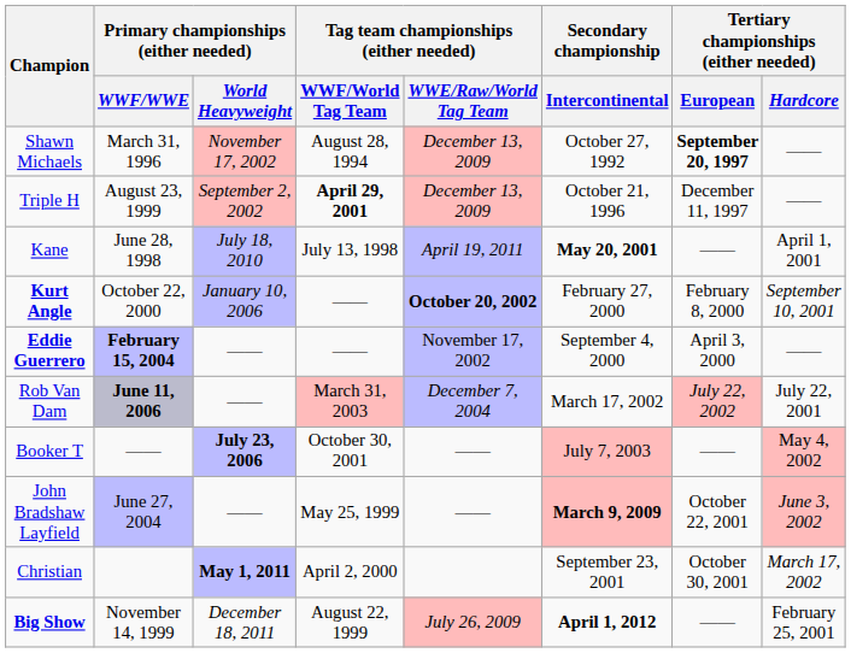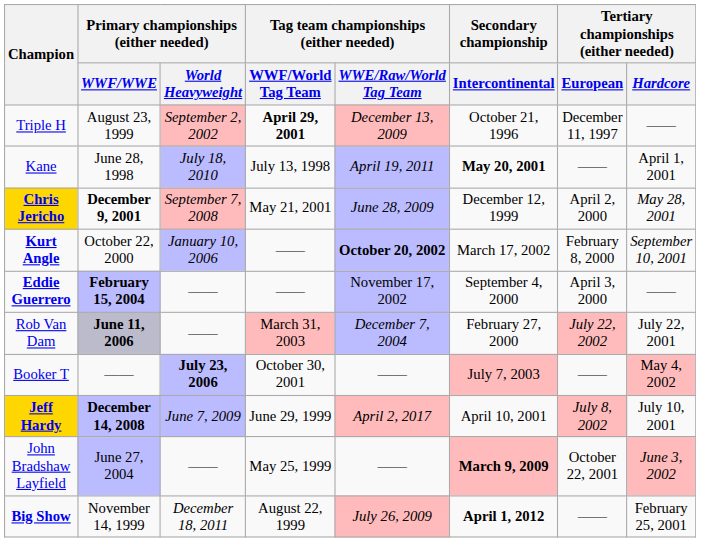- row: Shawn Michaels | March 31, 1996 | November 17, 2002 | August 28, 1994 | December 13, 2009 | October 27, 1992 | September 20, 1997 | ——
+ row: Chris Jericho | December 9, 2001 | September 7, 2008 | May 21, 2001 | June 28, 2009 | December 12, 1999 | April 2, 2000 | May 28, 2001
Kurt Angle | Secondary championship / Intercontinental: February 27, 2000 -> March 17, 2002
Rob Van Dam | Secondary championship / Intercontinental: March 17, 2002 -> February 27, 2000
+ row: Jeff Hardy | December 14, 2008 | June 7, 2009 | June 29, 1999 | April 2, 2017 | April 10, 2001 | July 8, 2002 | July 10, 2001
- row: Christian | May 1, 2011 | April 2, 2000 | September 23, 2001 | October 30, 2001 | March 17, 2002
